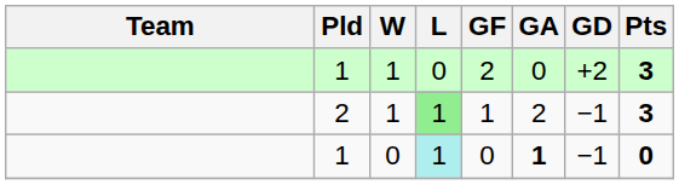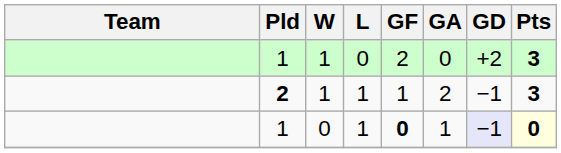row 3 | Pld: normal -> bold
row 3 | L: lightgreen background -> no background
row 4 | L: paleturquoise background -> no background
row 4 | GF: normal -> bold
row 4 | GA: bold -> normal
row 4 | GD: no background -> lavender background
row 4 | Pts: no background -> lightyellow background
